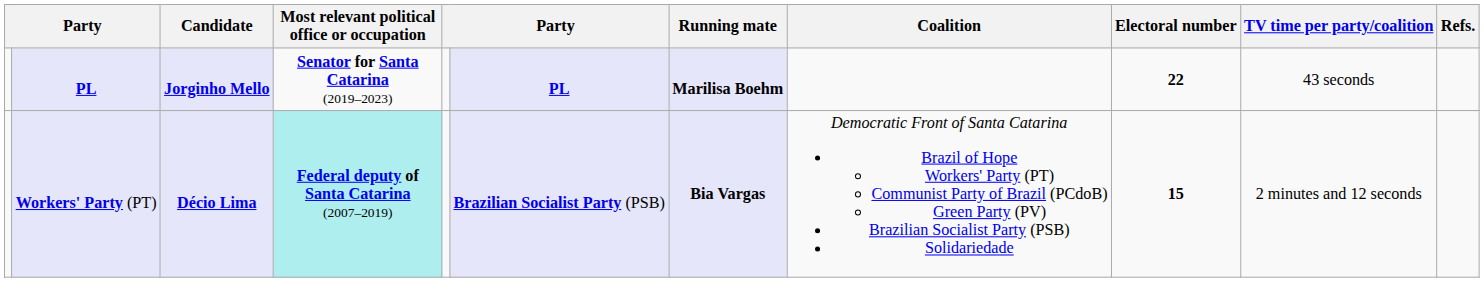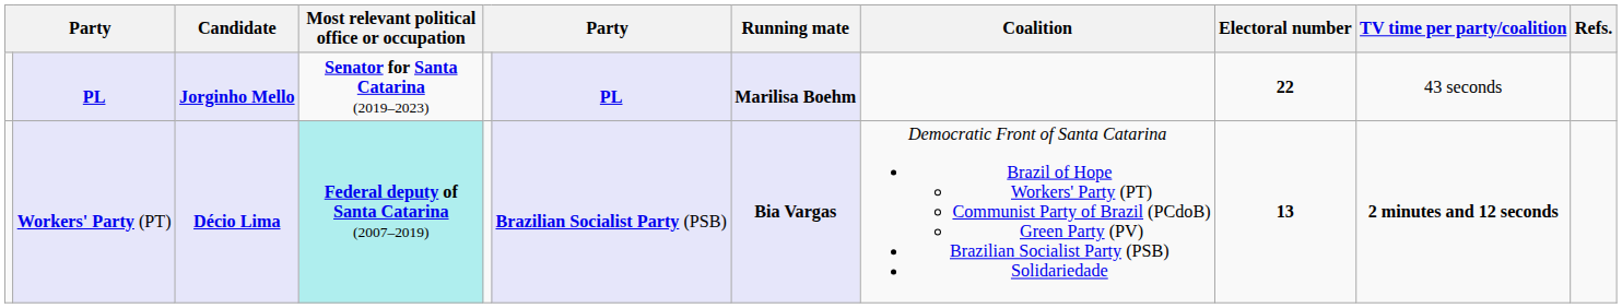Workers' Party (PT) | Electoral number: 15 -> 13
Workers' Party (PT) | TV time per party/coalition: normal -> bold
